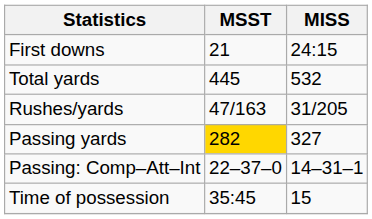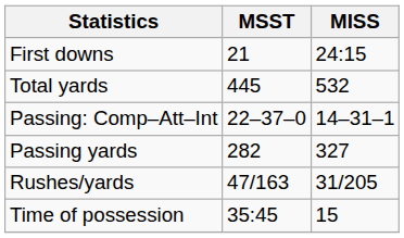rows swapped: Rushes/yards <-> Passing: Comp–Att–Int
Passing yards | MSST: gold background -> no background
